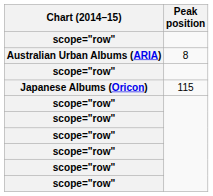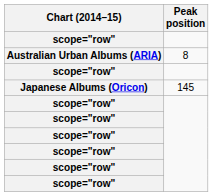Japanese Albums (Oricon) | Peak position: 115 -> 145
